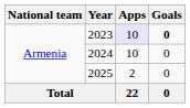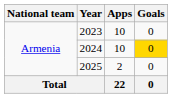2023 | Apps: lavender background -> no background
2023 | Goals: bold -> normal
2024 | Goals: no background -> gold background
